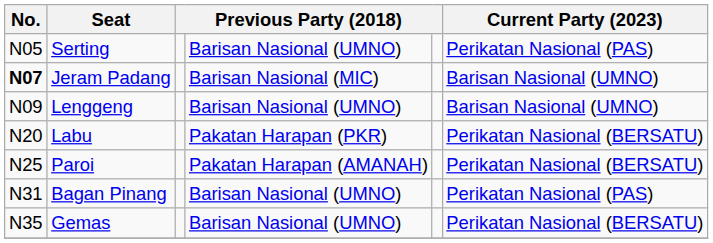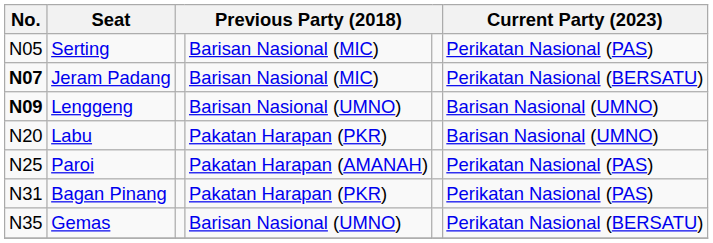Serting | column 4: Barisan Nasional (UMNO) -> Barisan Nasional (MIC)
Jeram Padang | column 6: Barisan Nasional (UMNO) -> Perikatan Nasional (BERSATU)
Lenggeng | No.: normal -> bold
Labu | column 6: Perikatan Nasional (BERSATU) -> Barisan Nasional (UMNO)
Paroi | column 6: Perikatan Nasional (BERSATU) -> Perikatan Nasional (PAS)
Bagan Pinang | column 4: Barisan Nasional (UMNO) -> Pakatan Harapan (PKR)
